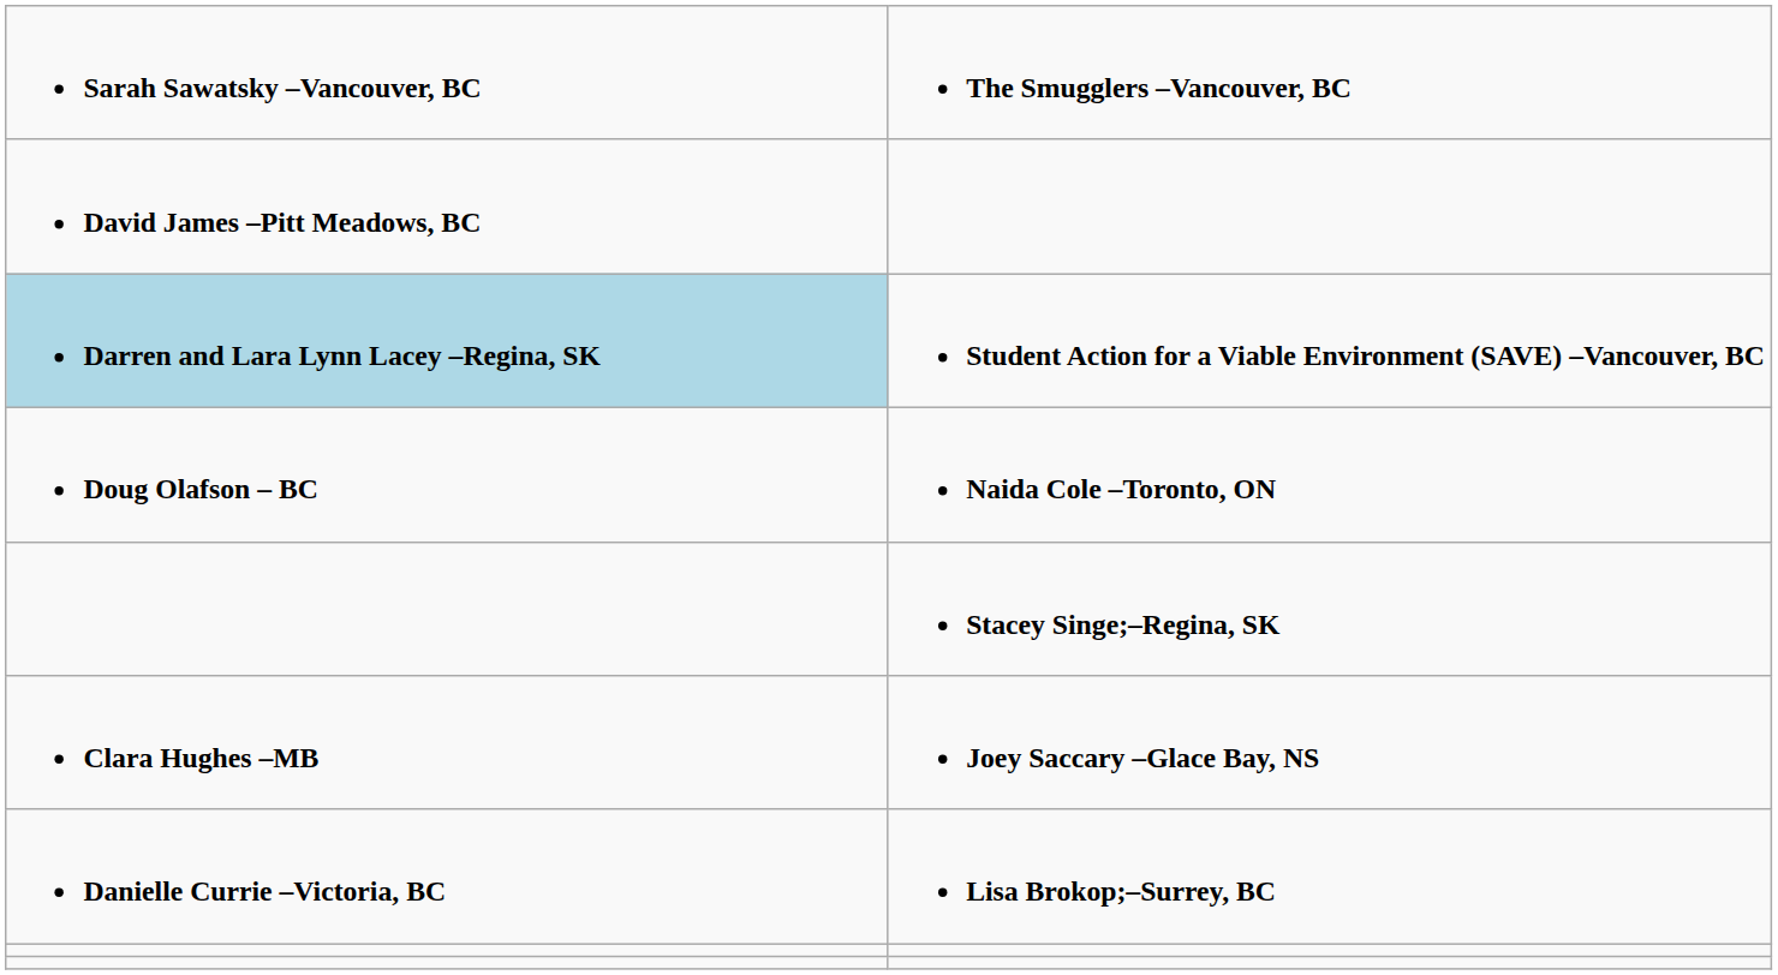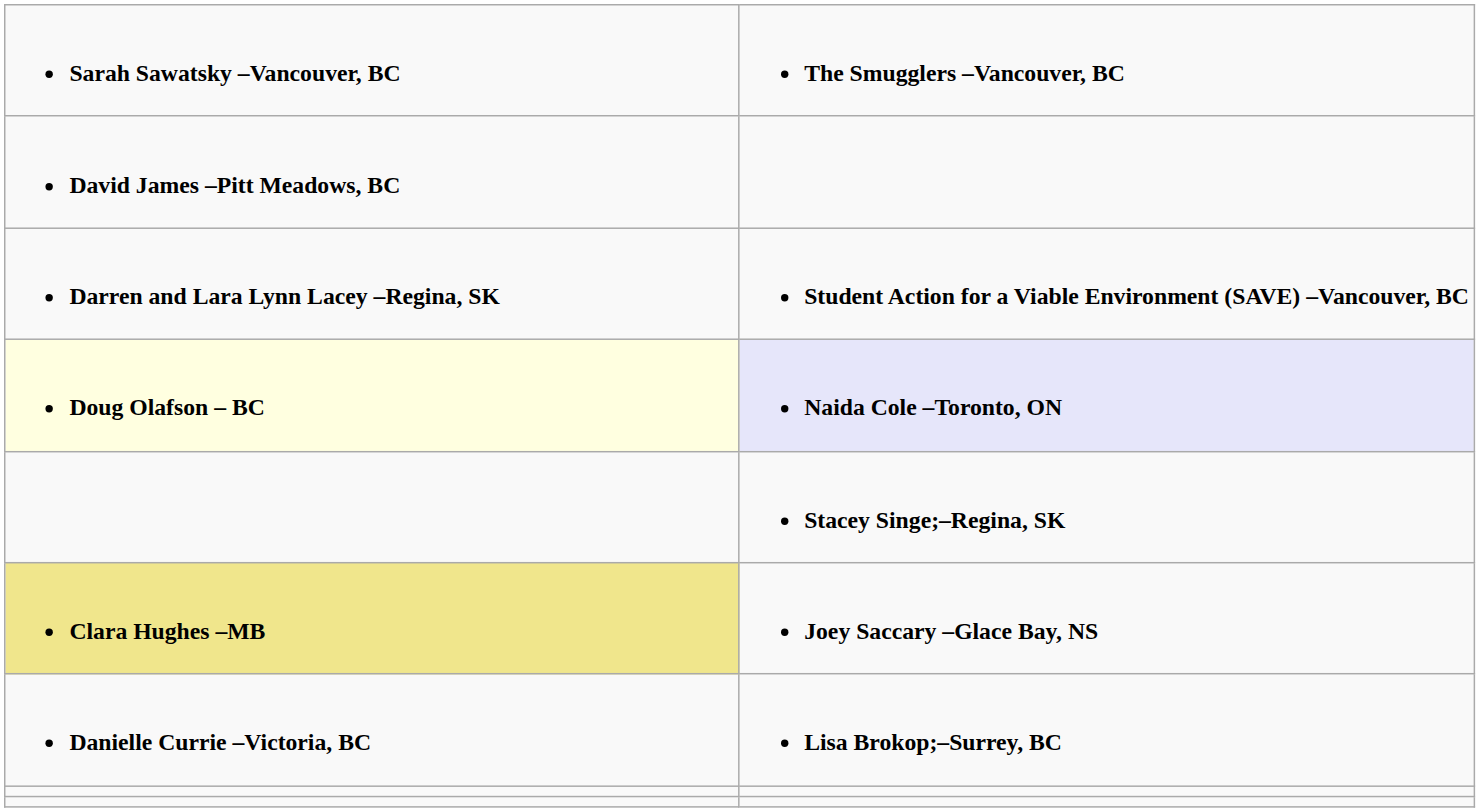row 3 | column 1: lightblue background -> no background
row 4 | column 1: no background -> lightyellow background
row 4 | column 2: no background -> lavender background
row 6 | column 1: no background -> khaki background
